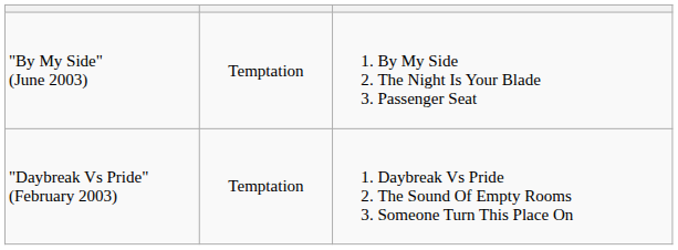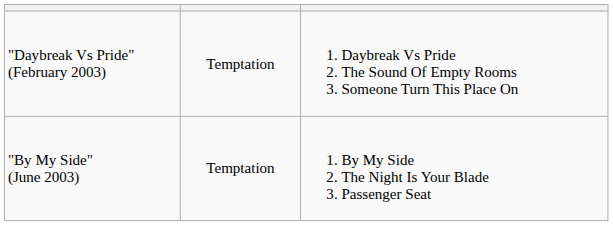rows swapped: "Daybreak Vs Pride" (February 2003) <-> "By My Side" (June 2003)
